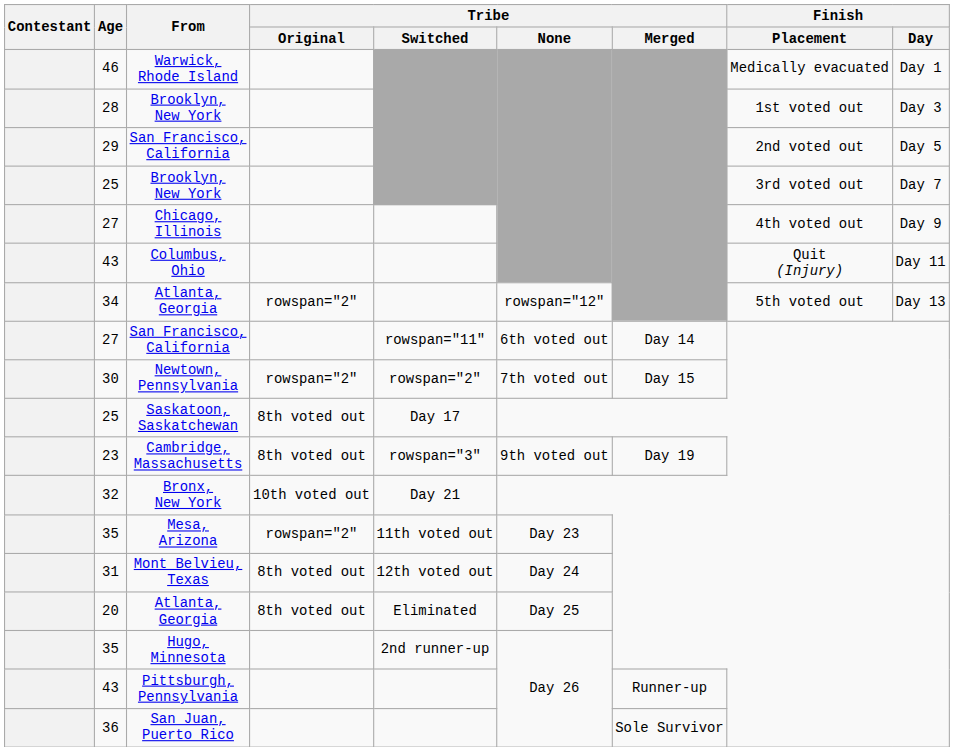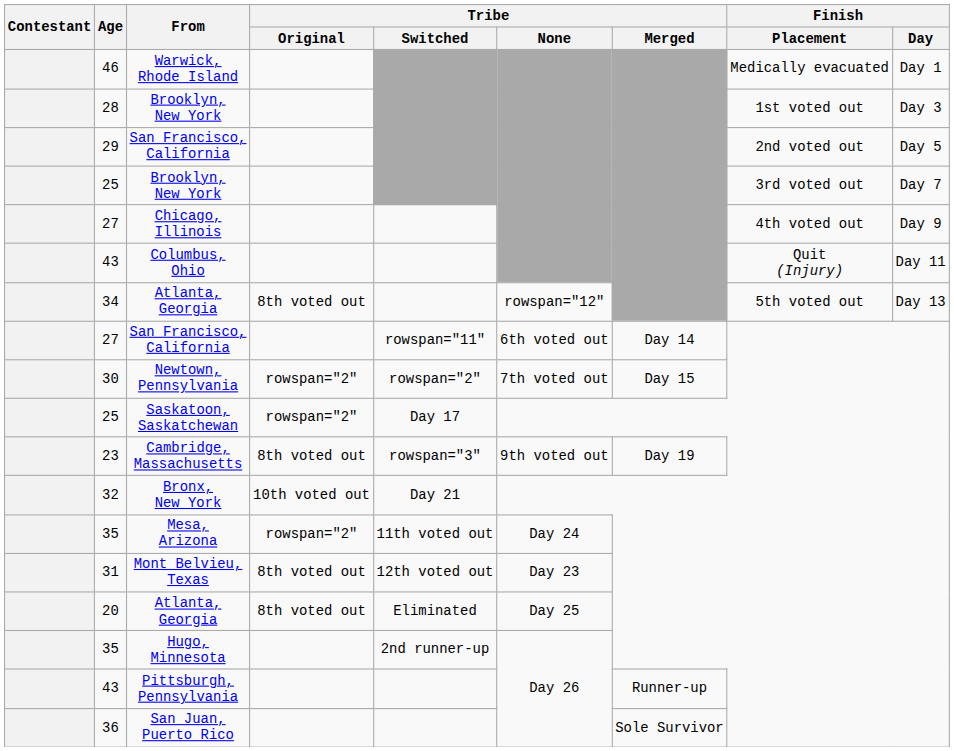34 / Atlanta, Georgia | Tribe / Original: rowspan="2" -> 8th voted out
Saskatoon, Saskatchewan | Tribe / Original: 8th voted out -> rowspan="2"
Mesa, Arizona | Tribe / None: Day 23 -> Day 24
Mont Belvieu, Texas | Tribe / None: Day 24 -> Day 23
